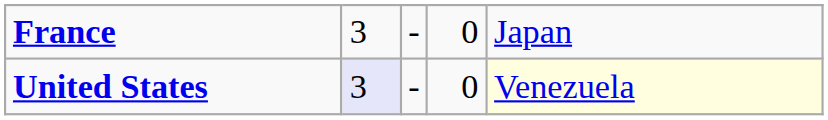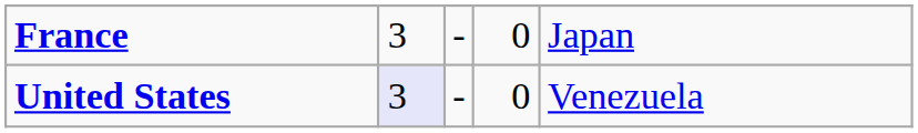United States | column 5: lightyellow background -> no background
